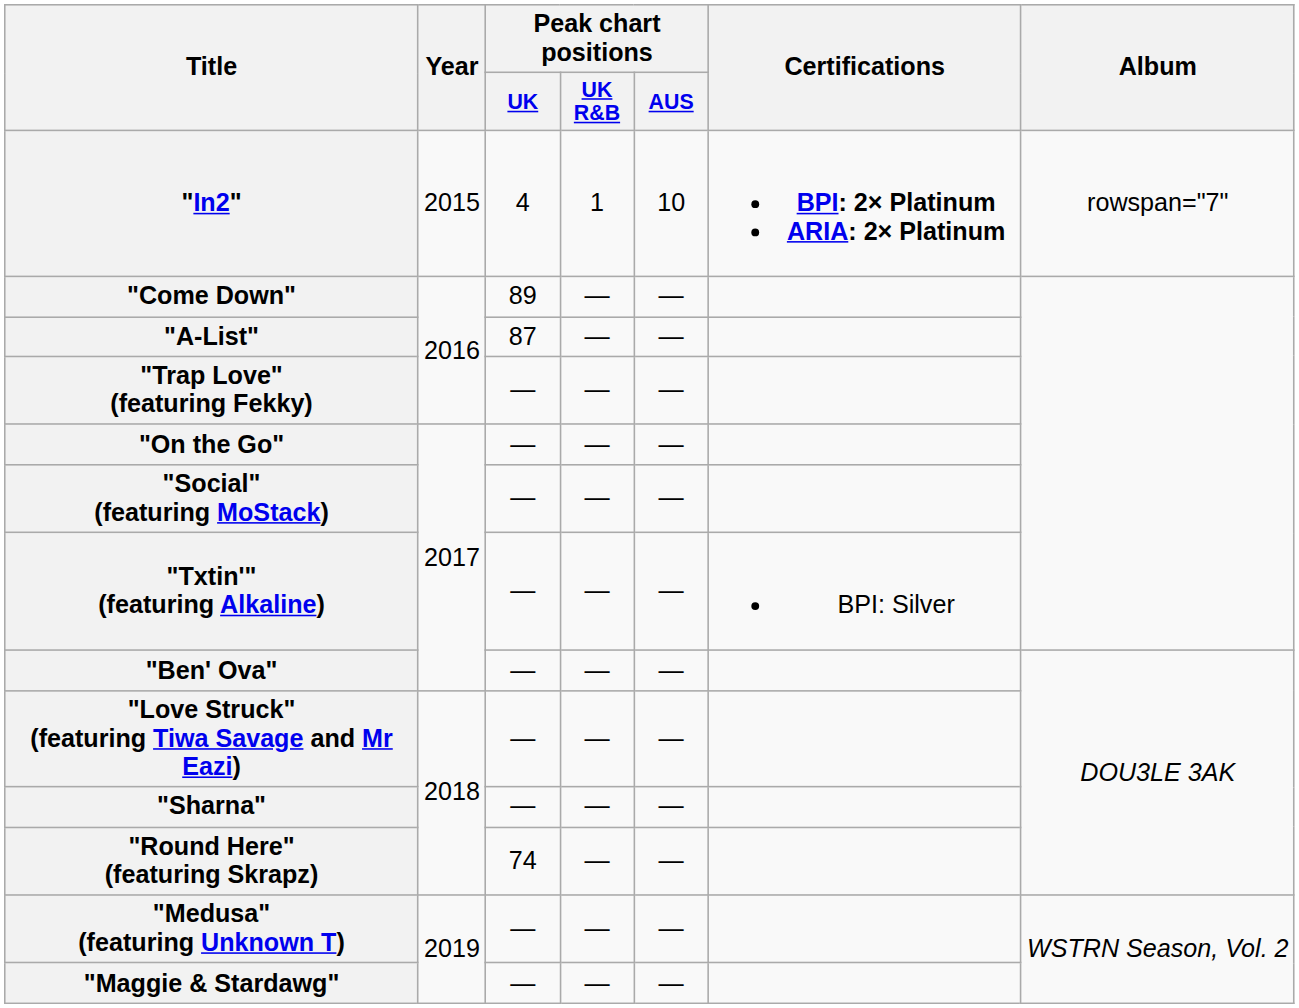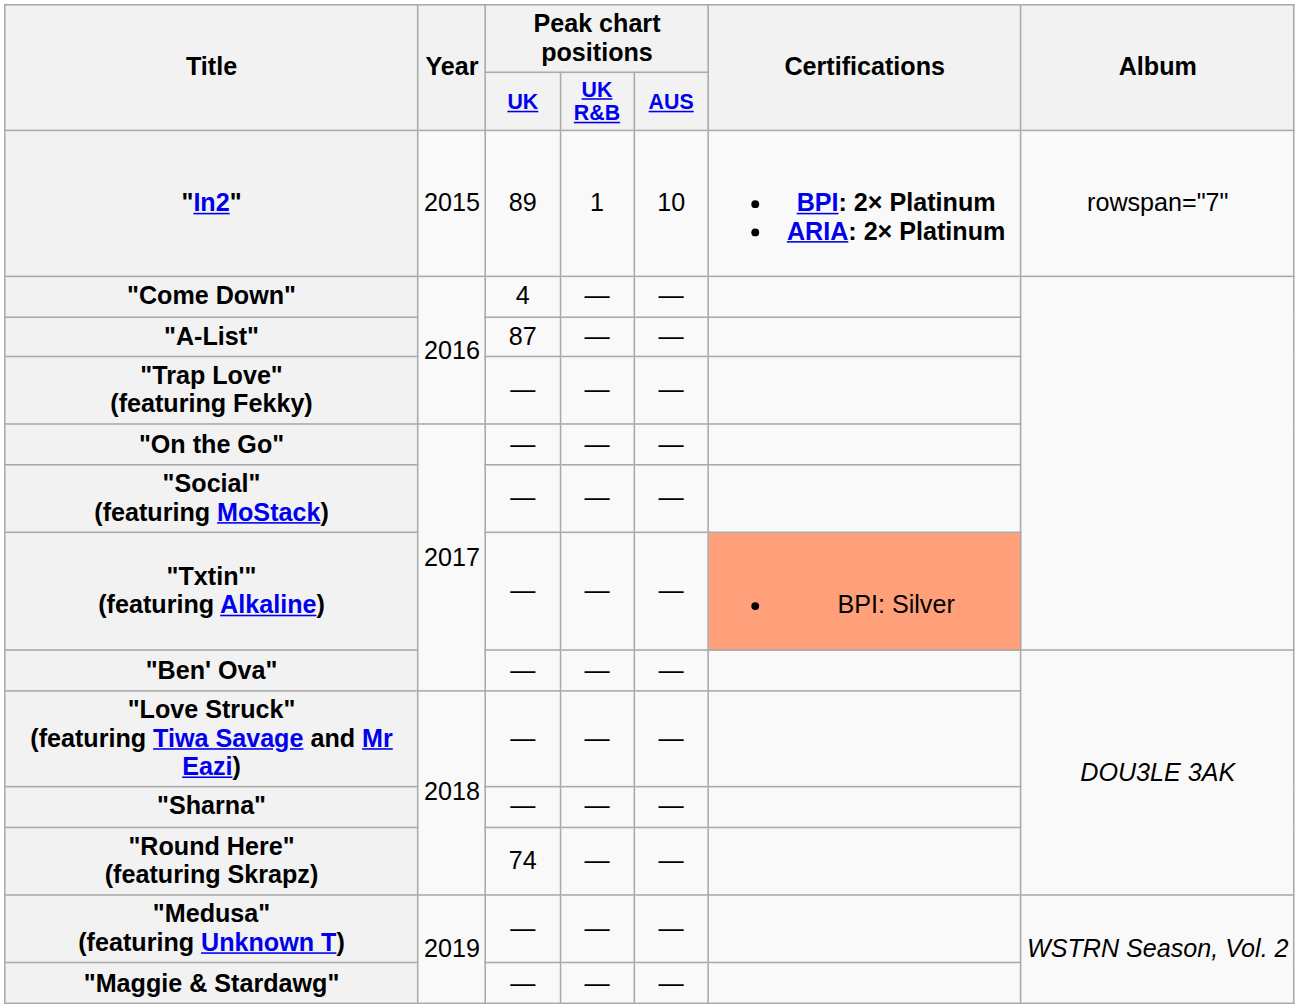"In2" | Peak chart positions / UK: 4 -> 89
"Come Down" | Peak chart positions / UK: 89 -> 4
"Txtin'" (featuring Alkaline) | Certifications: no background -> lightsalmon background
